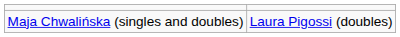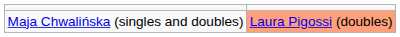Maja Chwalińska (singles and doubles) | column 2: no background -> lightsalmon background
